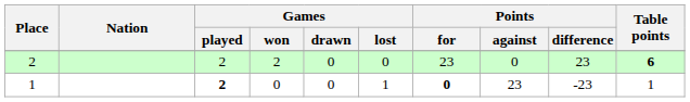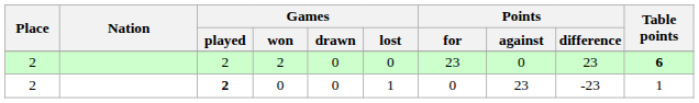row 4 | Place: 1 -> 2
row 4 | Points / for: bold -> normal
